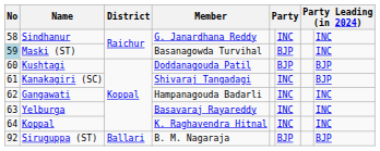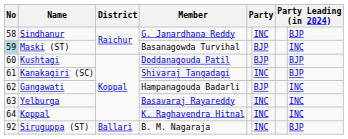Sindhanur | column 8: INC -> BJP
Gangawati | column 6: INC -> BJP
Siruguppa (ST) | column 6: BJP -> INC
